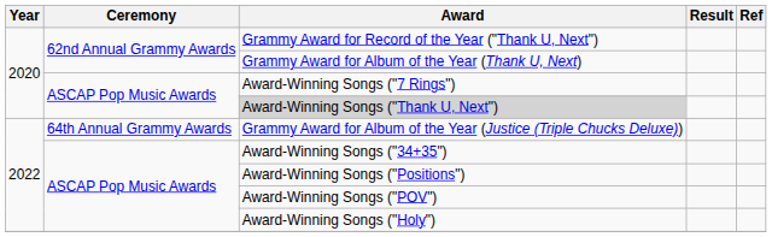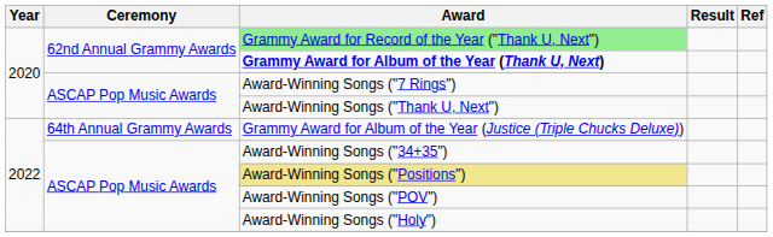Grammy Award for Record of the Year ("Thank U, Next") | Award: no background -> lightgreen background
Grammy Award for Album of the Year (Thank U, Next) | Award: normal -> bold
Award-Winning Songs ("Thank U, Next") | Award: lightgrey background -> no background
Award-Winning Songs ("Positions") | Award: no background -> khaki background
